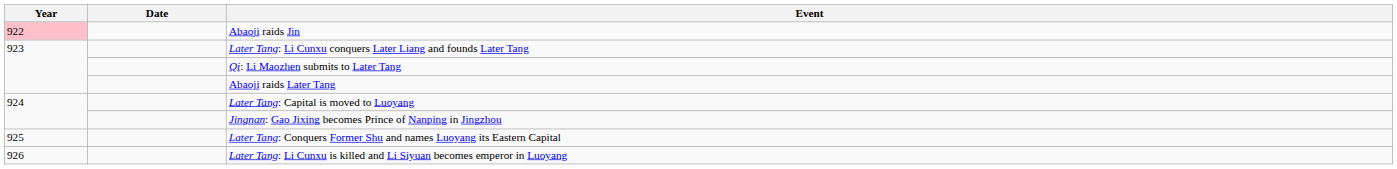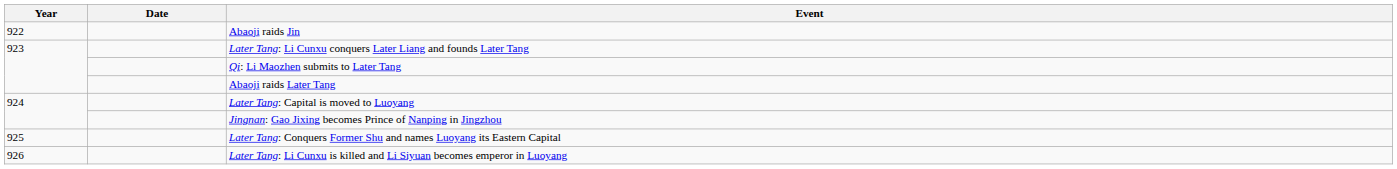Abaoji raids Jin | Year: pink background -> no background
